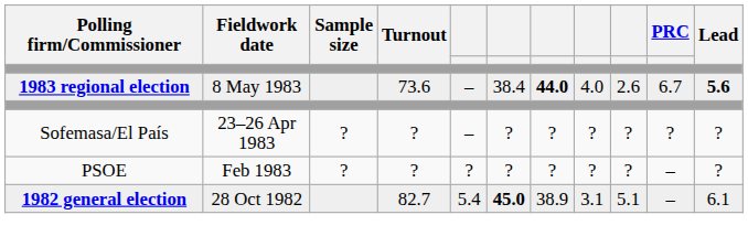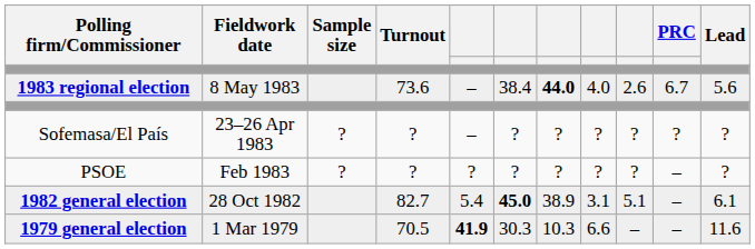1983 regional election | Lead: bold -> normal
+ row: 1979 general election | 1 Mar 1979 | 70.5 | 41.9 | 30.3 | 10.3 | 6.6 | – | – | 11.6
